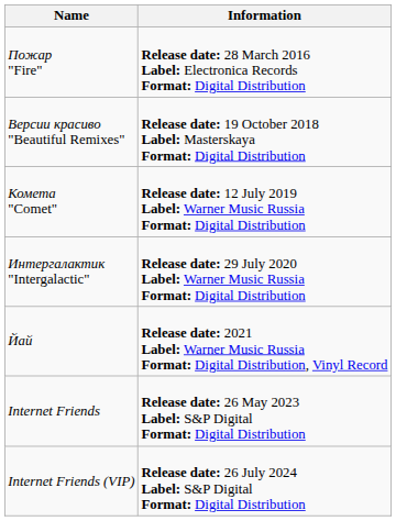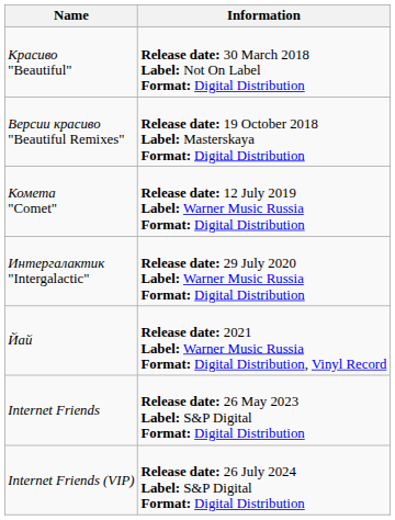- row: Пожар "Fire" | Release date: 28 March 2016 Label: Electronica Records Format: Digital Distribution
+ row: Красиво "Beautiful" | Release date: 30 March 2018 Label: Not On Label Format: Digital Distribution
